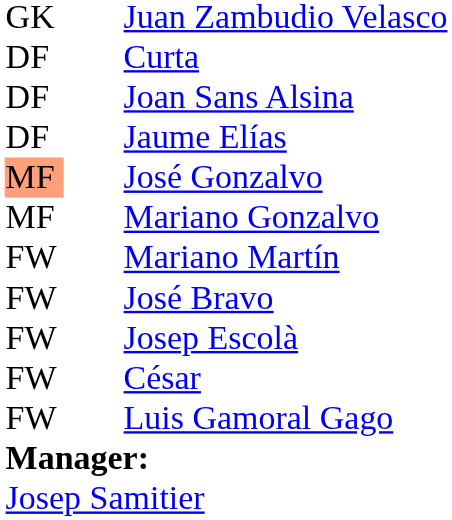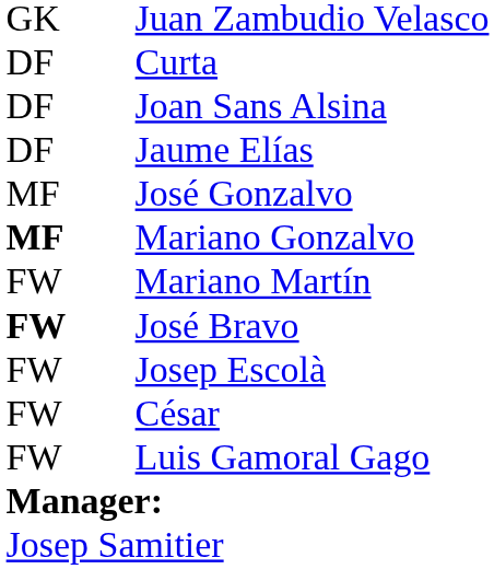José Gonzalvo | column 1: lightsalmon background -> no background
Mariano Gonzalvo | column 1: normal -> bold
José Bravo | column 1: normal -> bold
